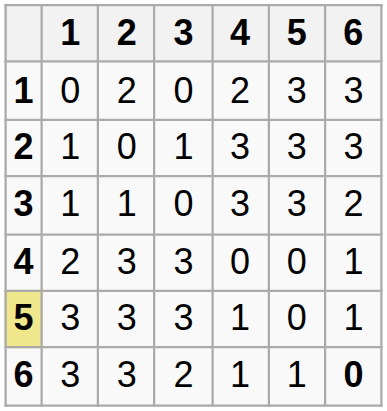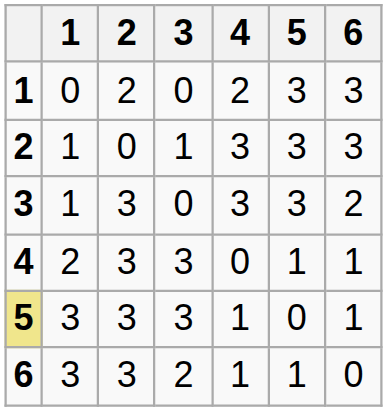row 4 | 2: 1 -> 3
row 5 | 5: 0 -> 1
row 7 | 6: bold -> normal
